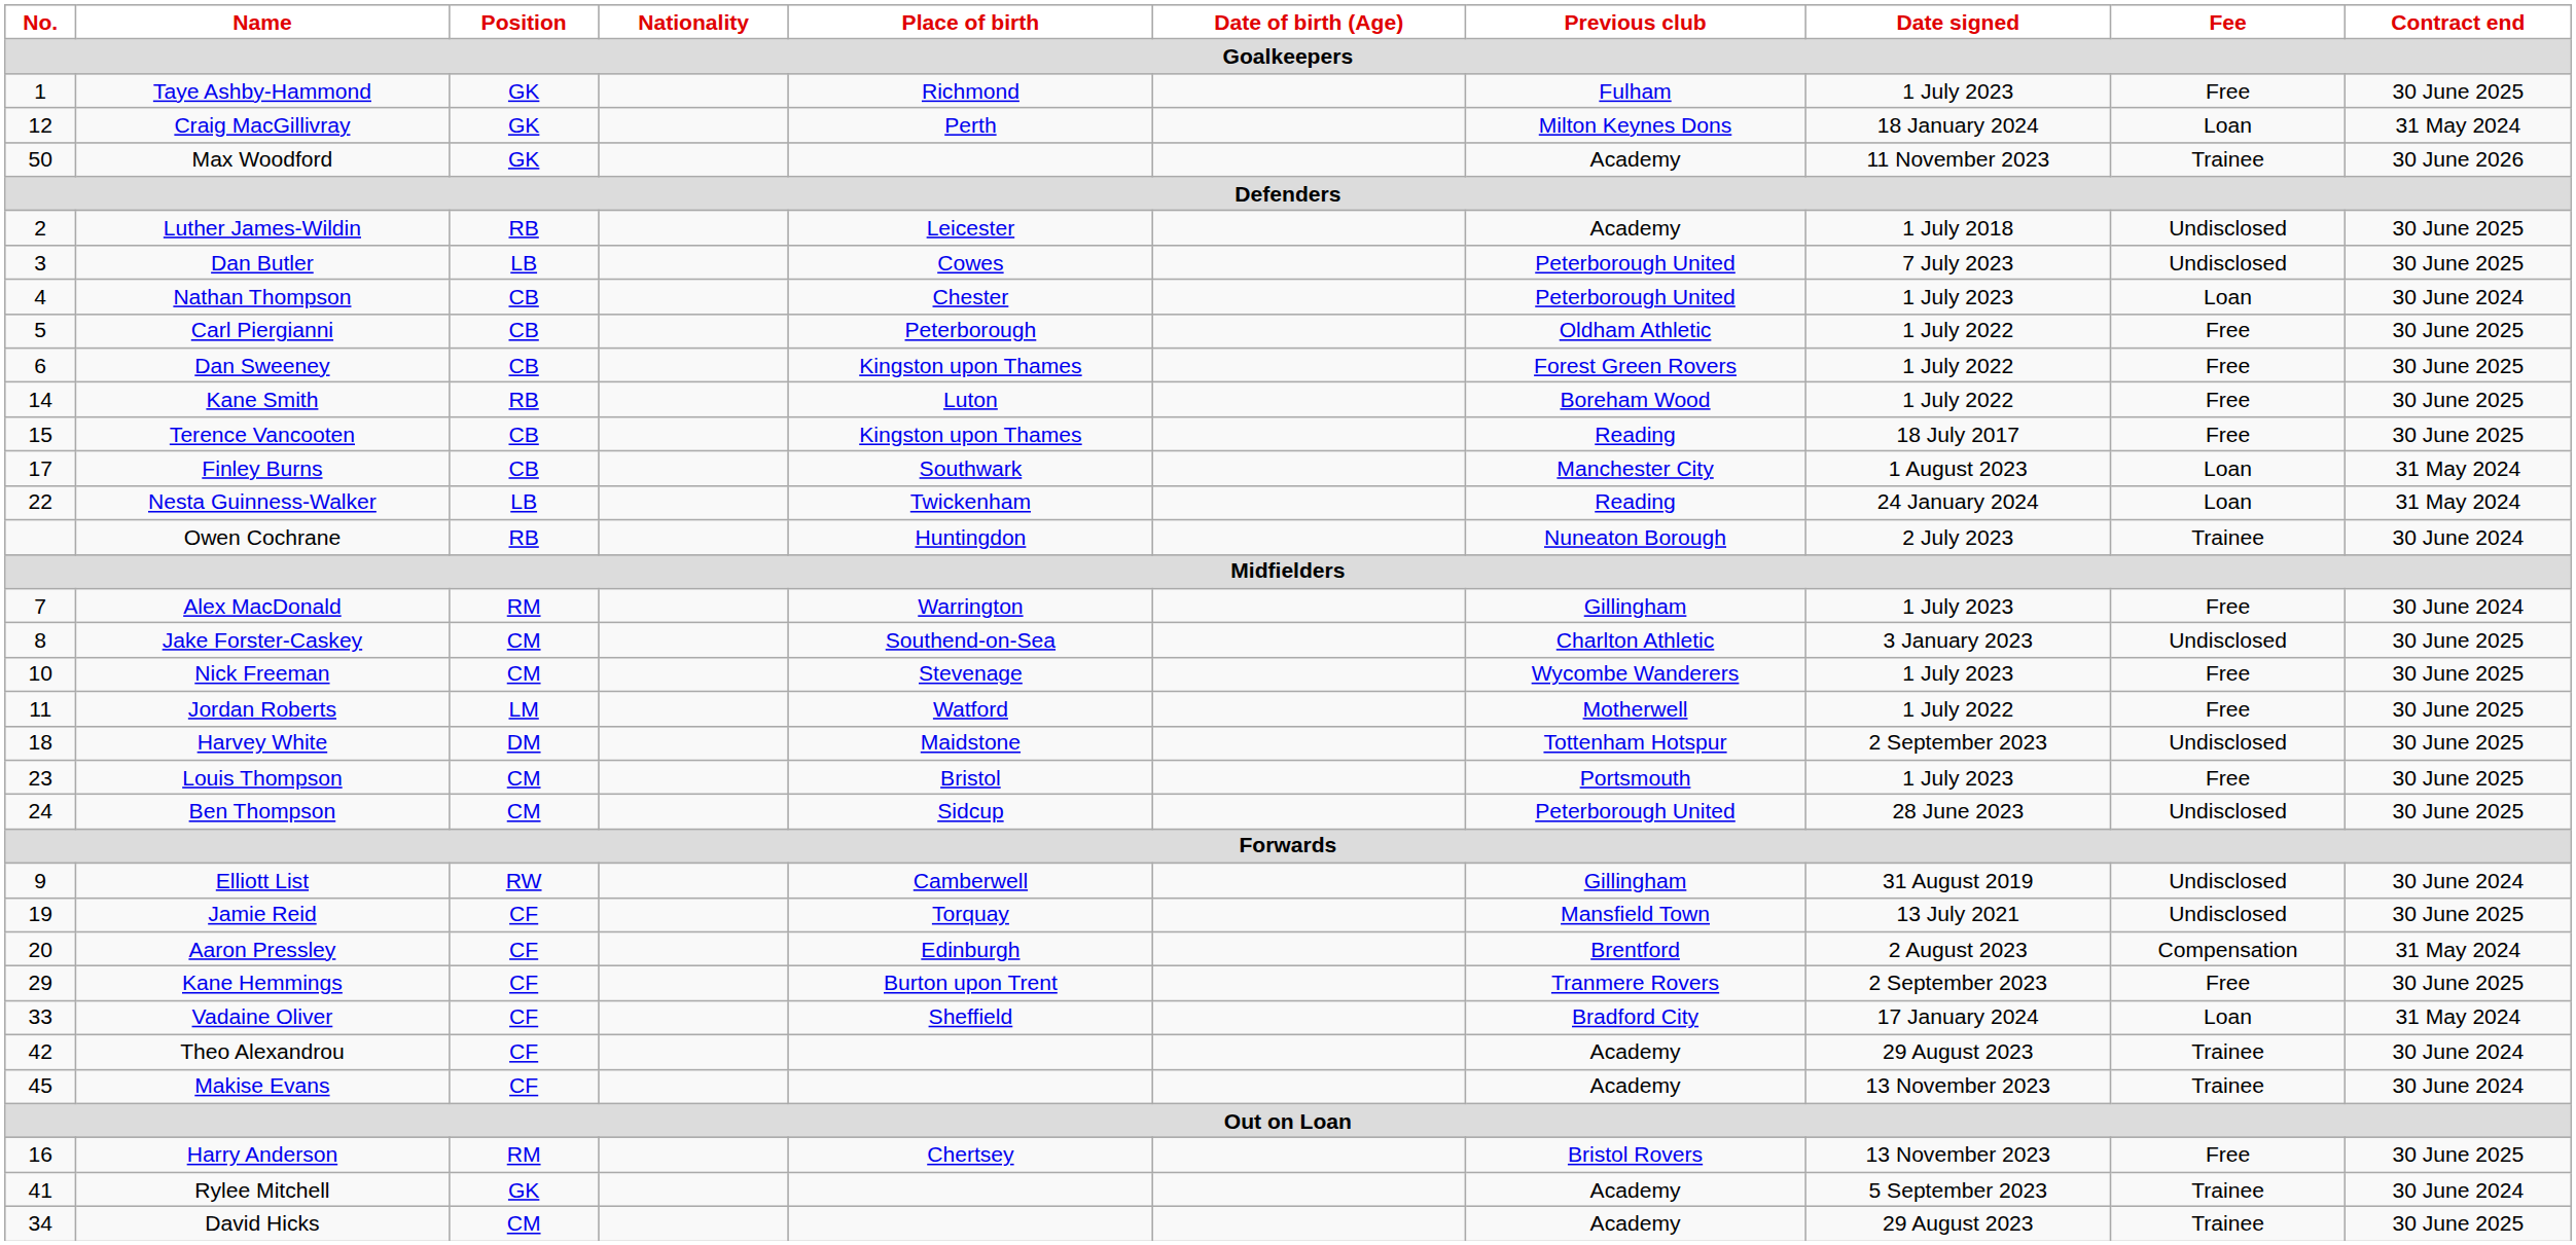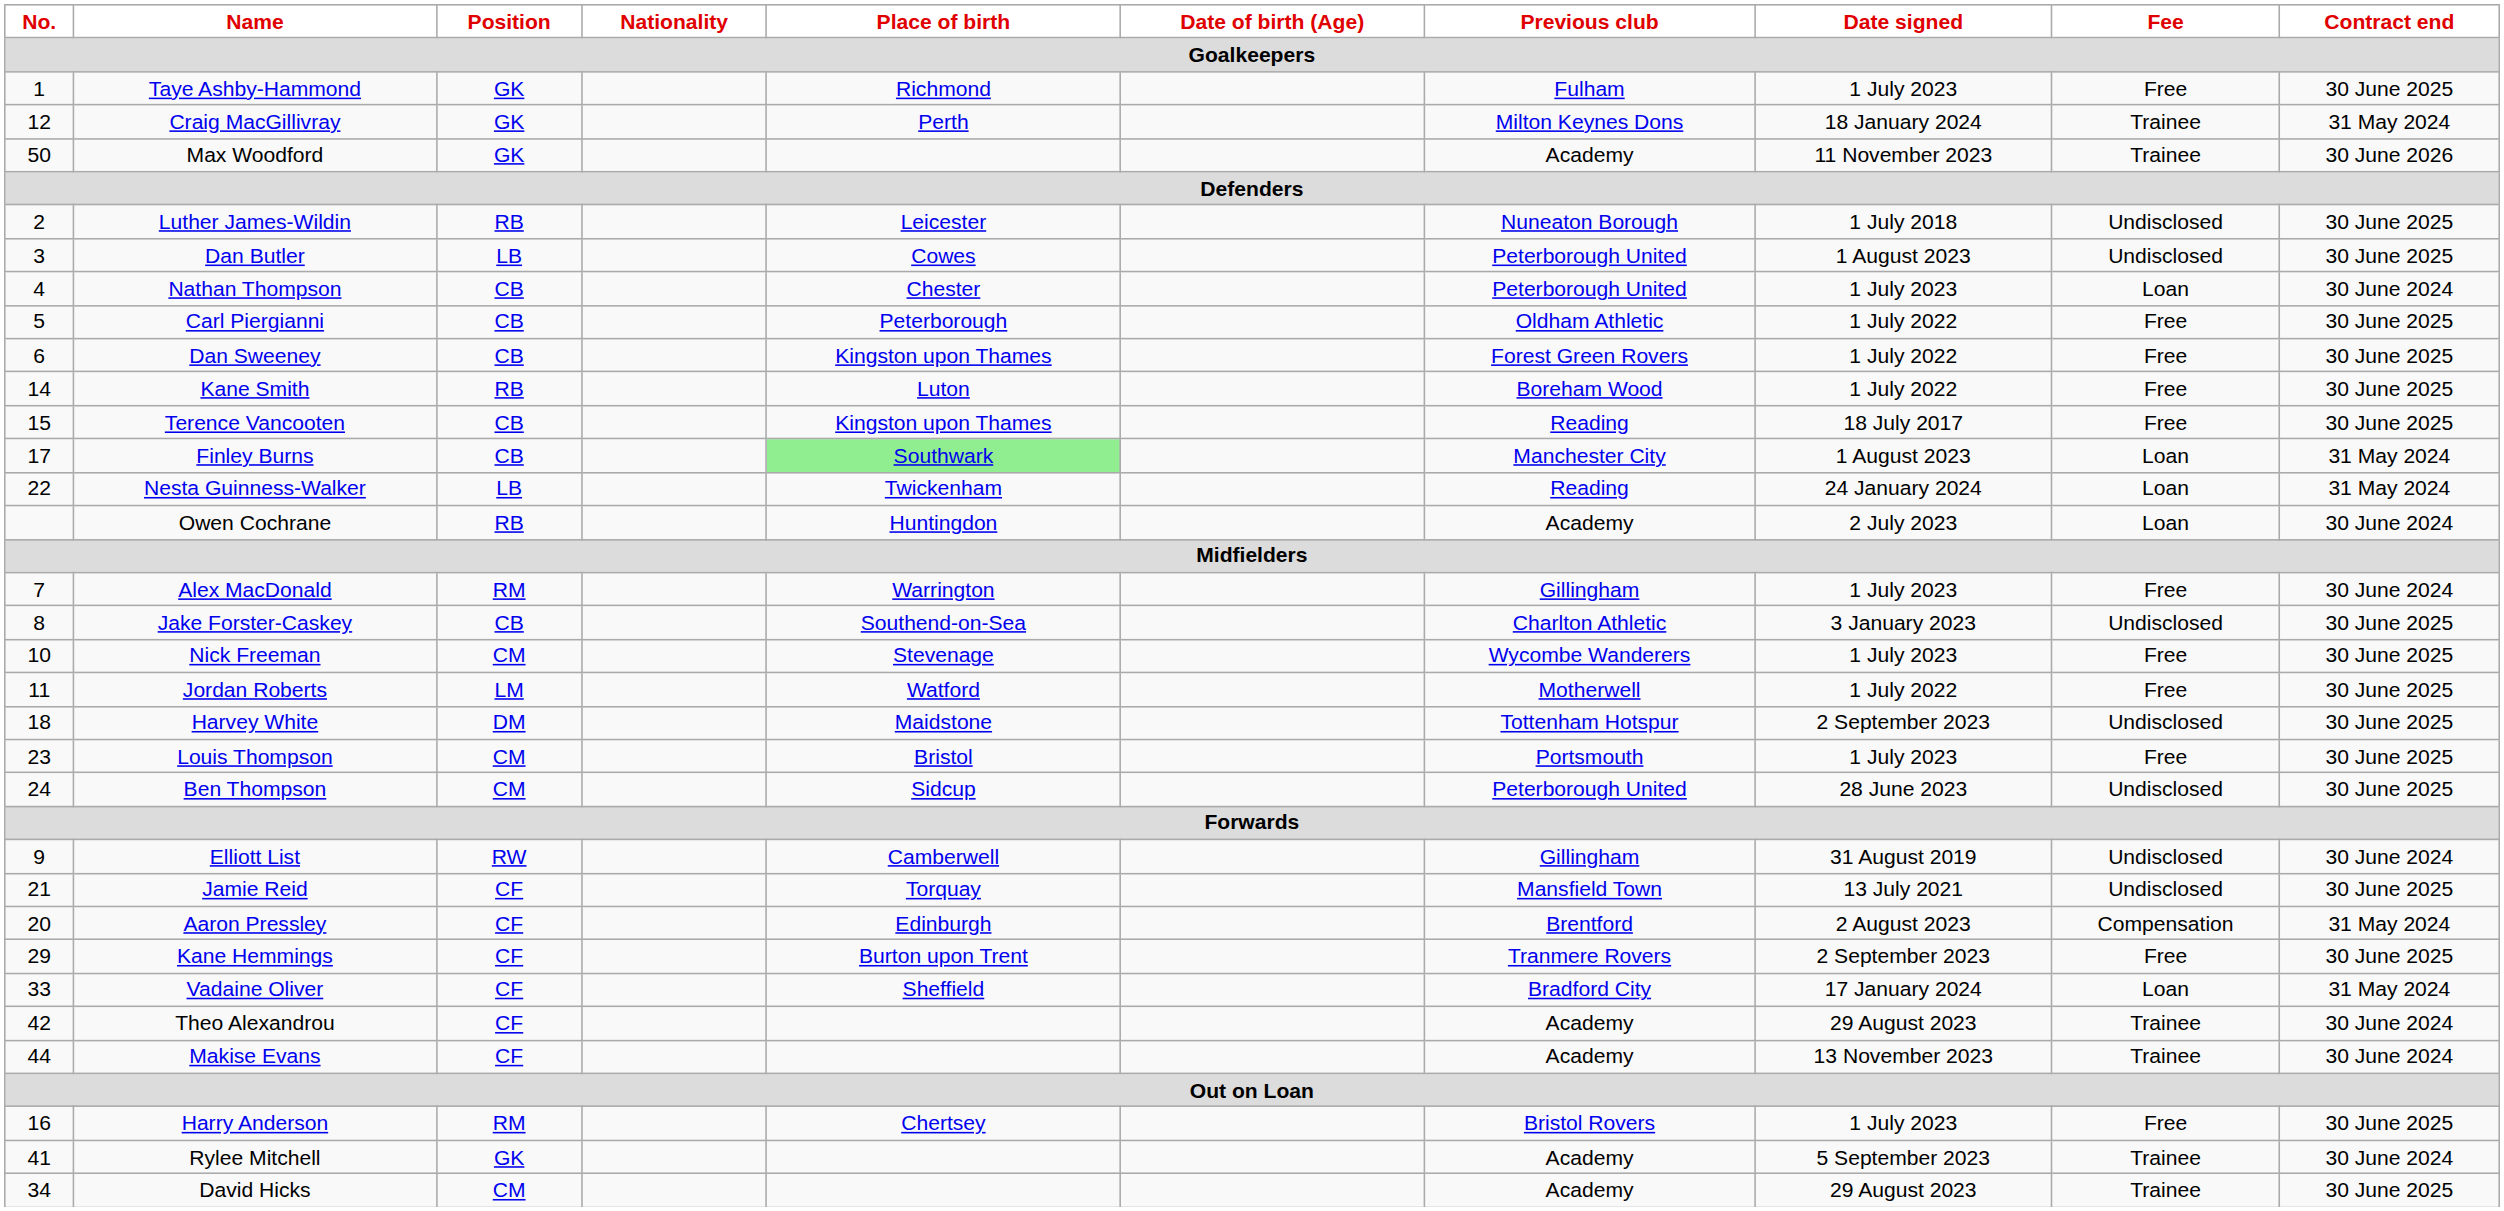Craig MacGillivray | Fee: Loan -> Trainee
Luther James-Wildin | Previous club: Academy -> Nuneaton Borough
Dan Butler | Date signed: 7 July 2023 -> 1 August 2023
Finley Burns | Place of birth: no background -> lightgreen background
Owen Cochrane | Previous club: Nuneaton Borough -> Academy
Owen Cochrane | Fee: Trainee -> Loan
Jake Forster-Caskey | Position: CM -> CB
Jamie Reid | No.: 19 -> 21
Makise Evans | No.: 45 -> 44
Harry Anderson | Date signed: 13 November 2023 -> 1 July 2023
